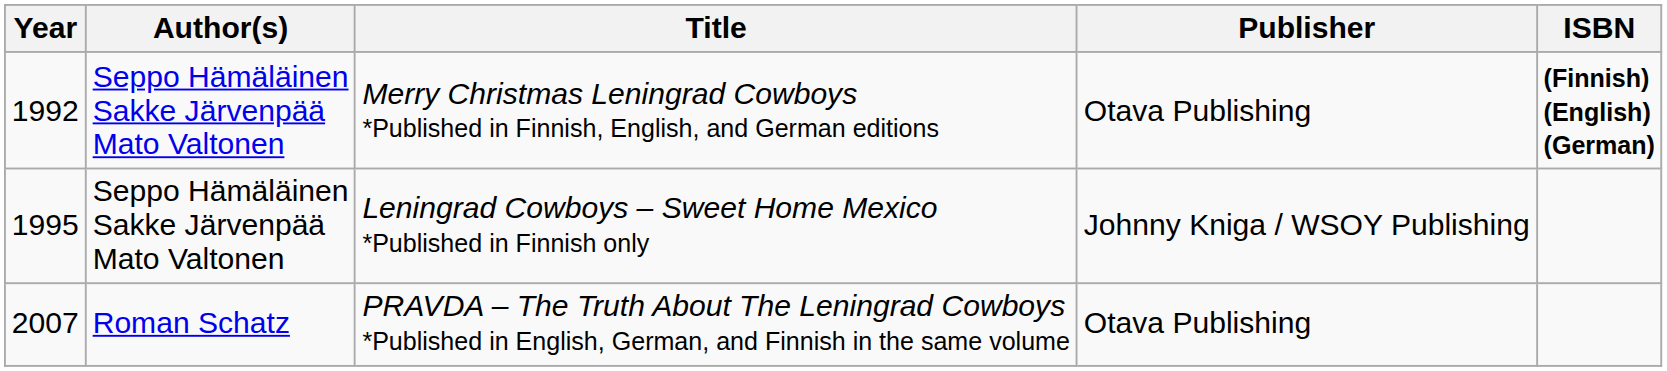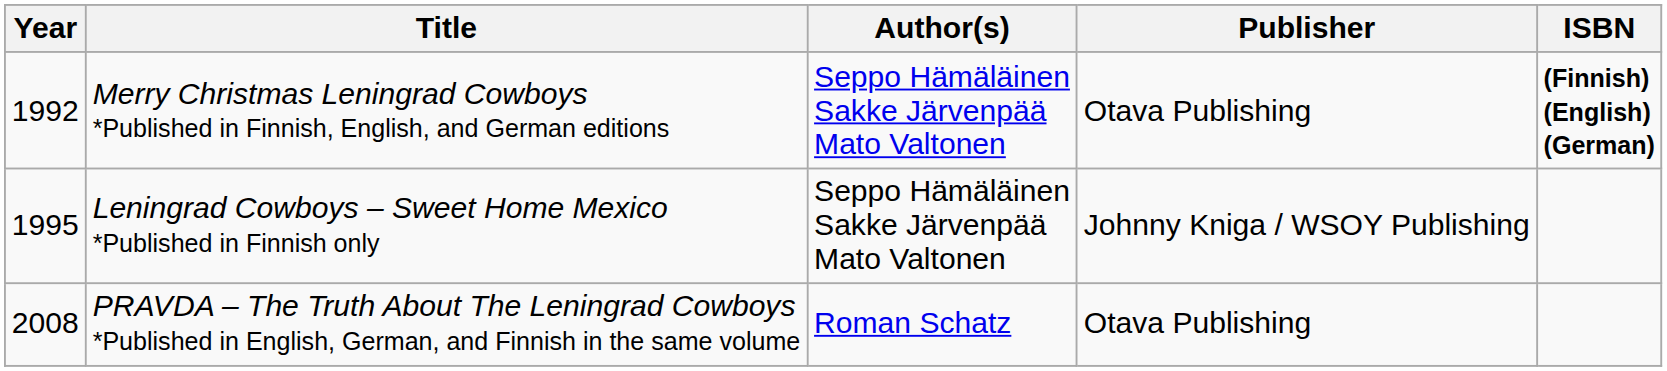columns swapped: Title <-> Author(s)
row 4 | Year: 2007 -> 2008
